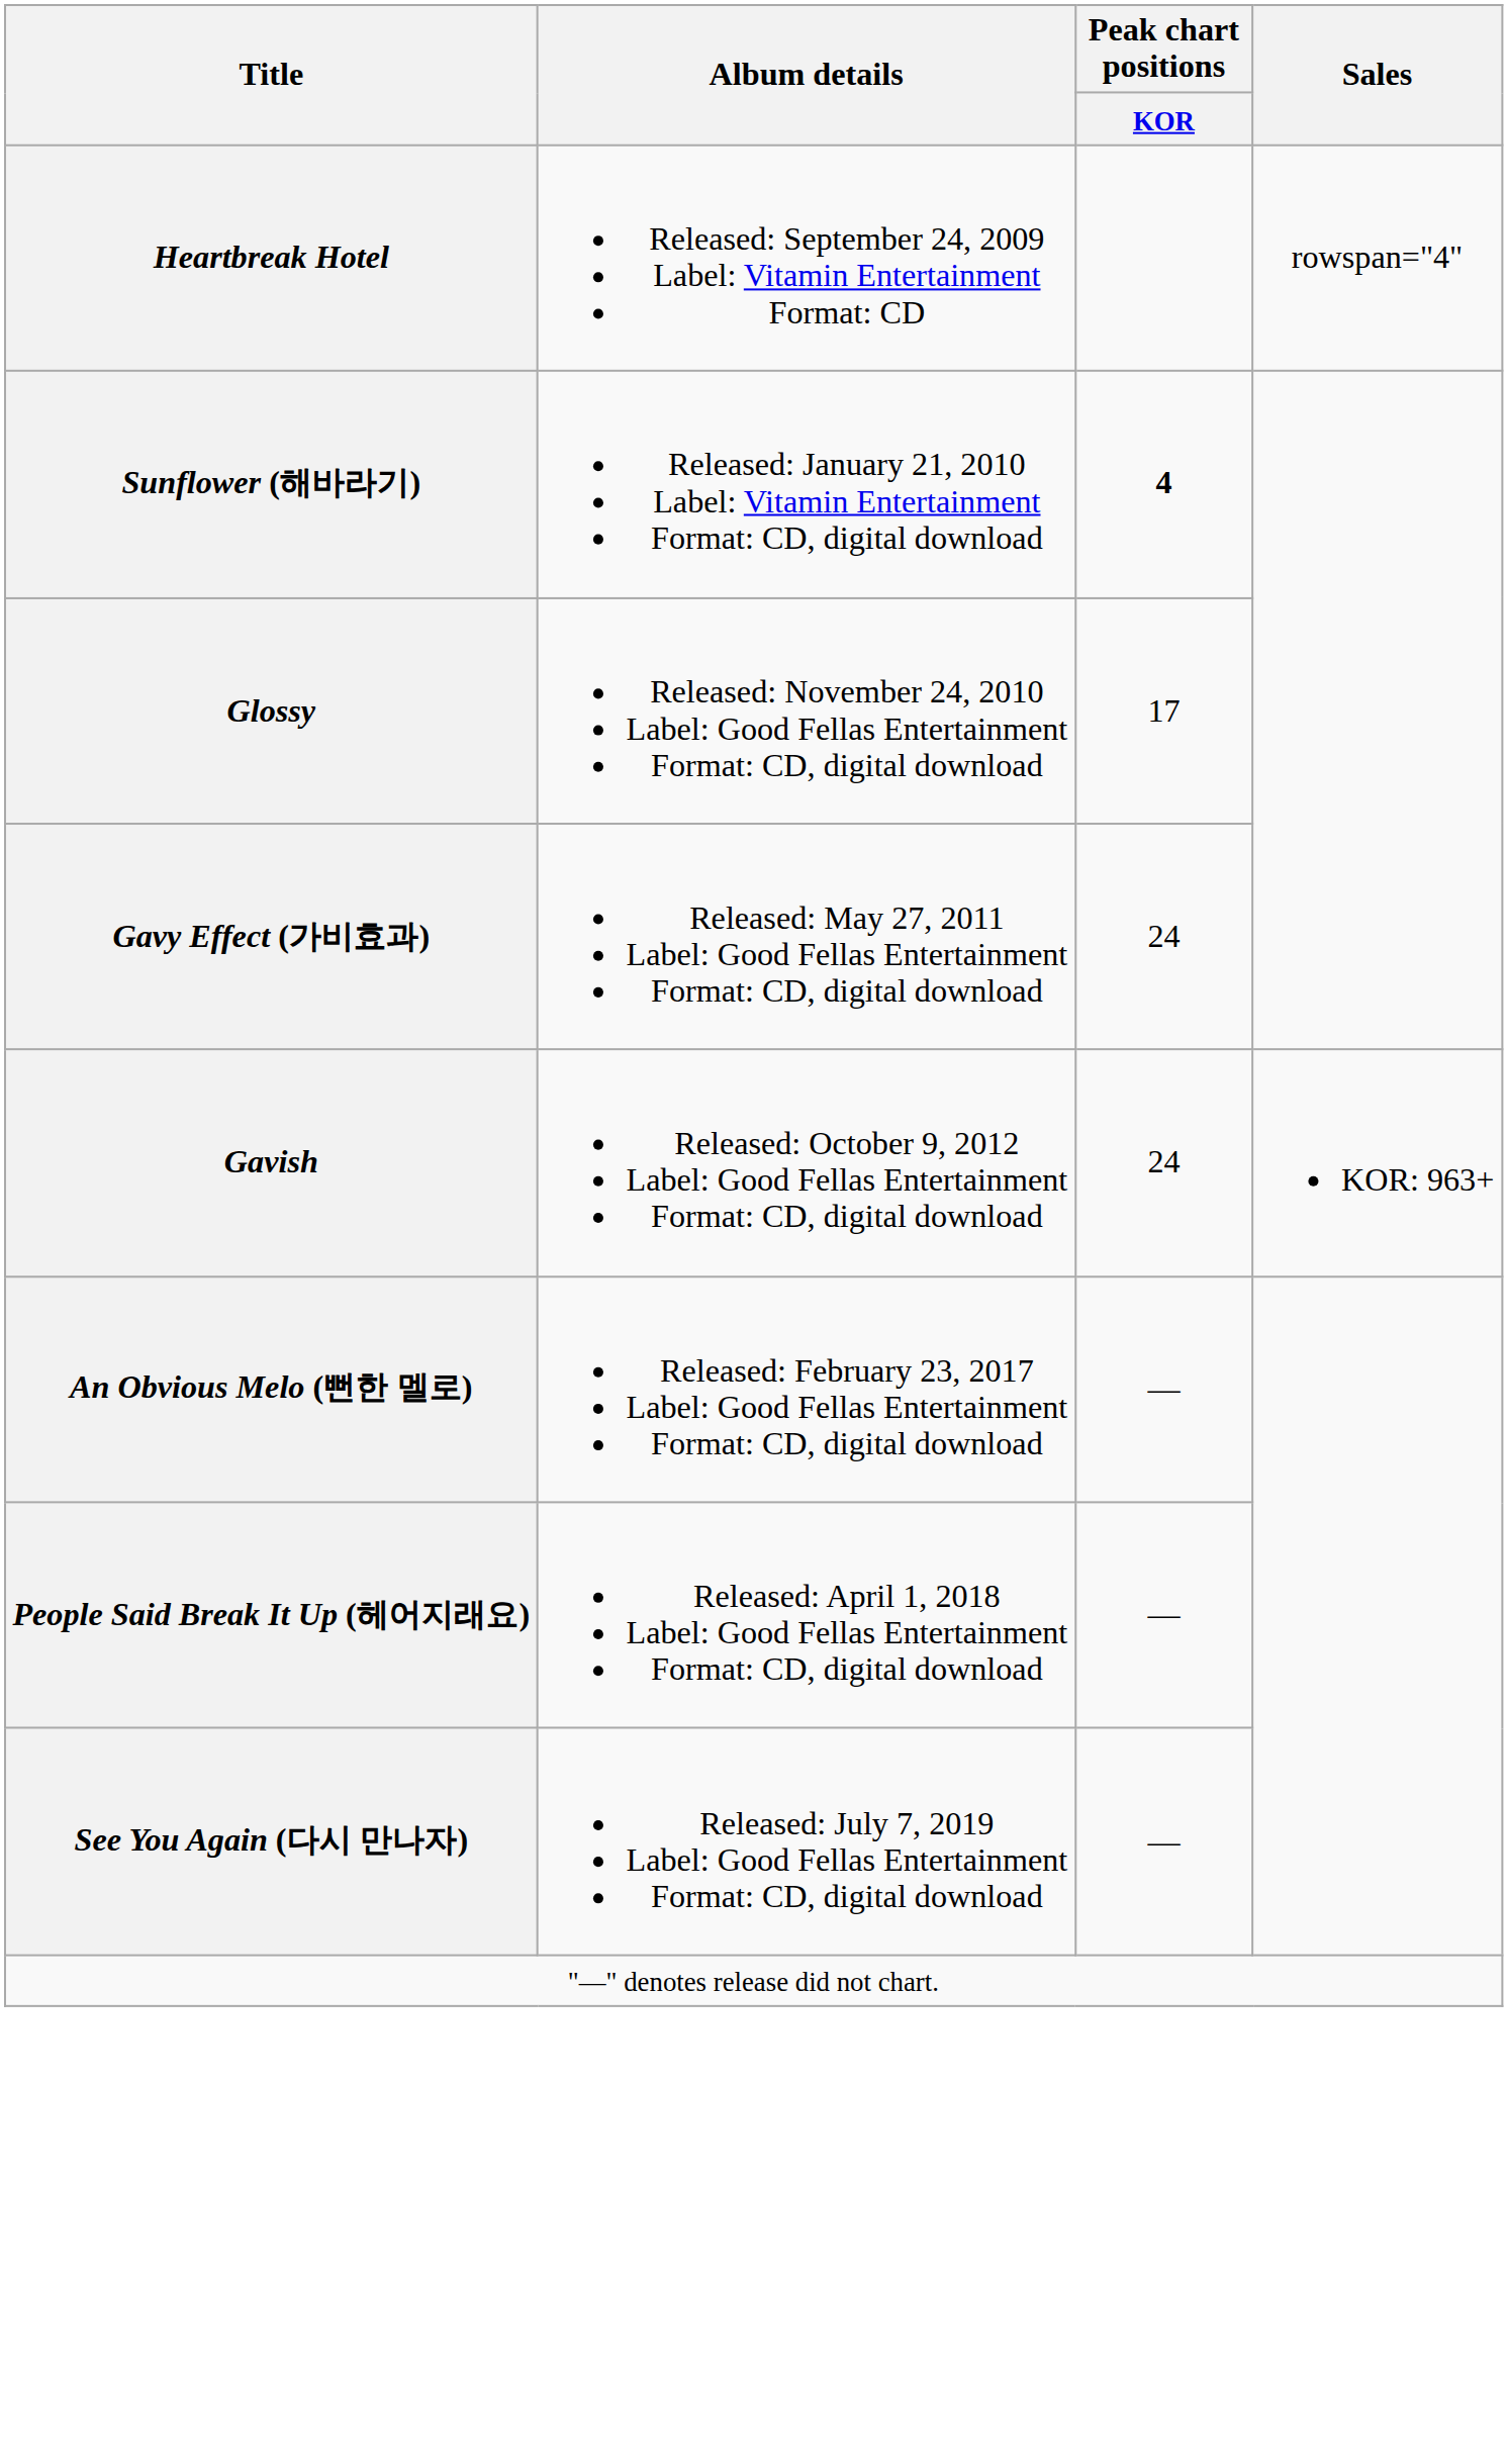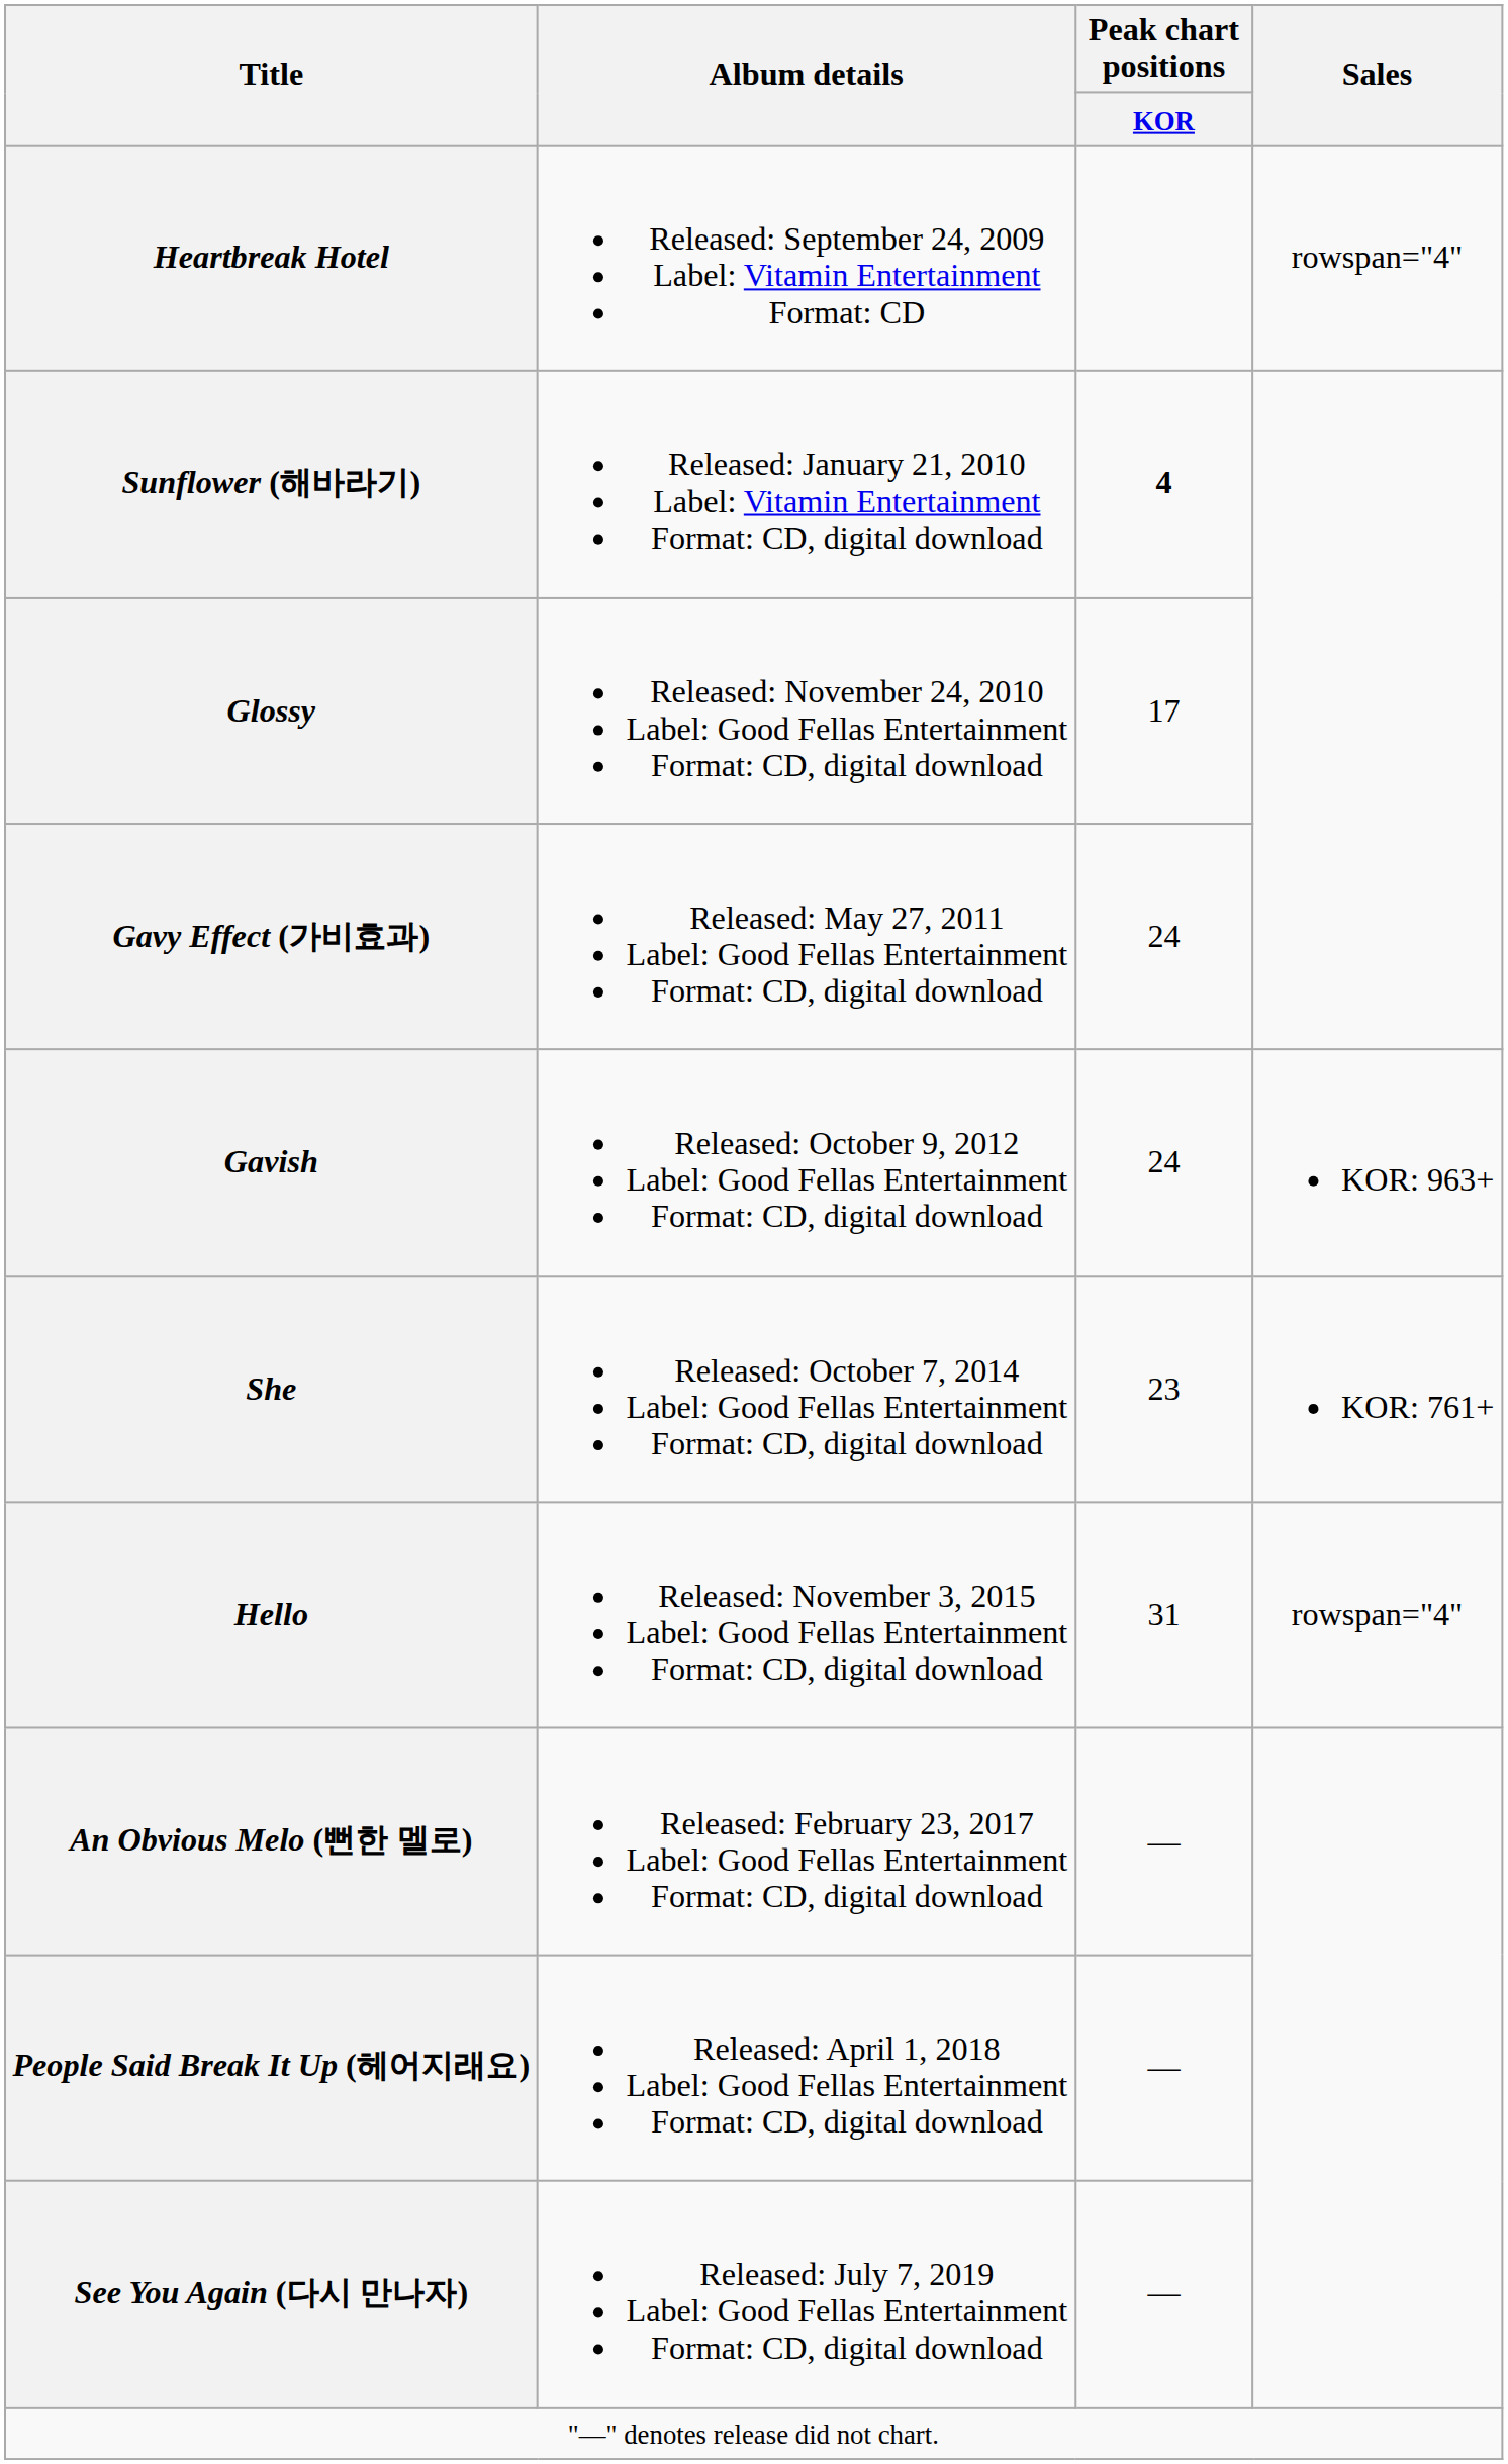+ row: She | Released: October 7, 2014 Label: Good Fellas Entertainment Format: CD, digital download | 23 | KOR: 761+
+ row: Hello | Released: November 3, 2015 Label: Good Fellas Entertainment Format: CD, digital download | 31 | rowspan="4"
